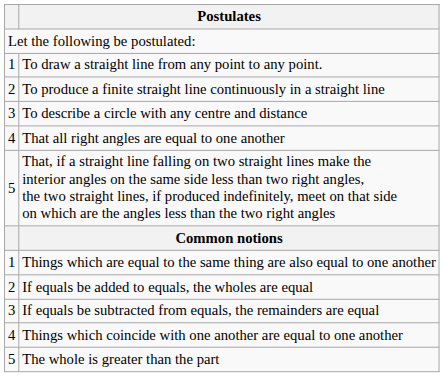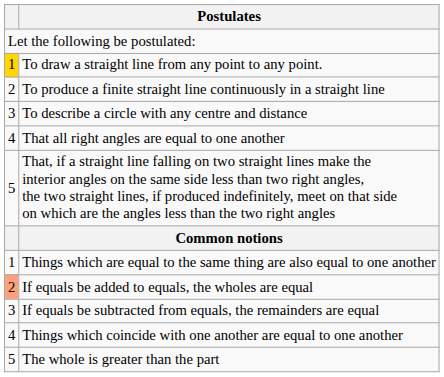To draw a straight line from any point to any point. | column 1: no background -> gold background
If equals be added to equals, the wholes are equal | column 1: no background -> lightsalmon background
